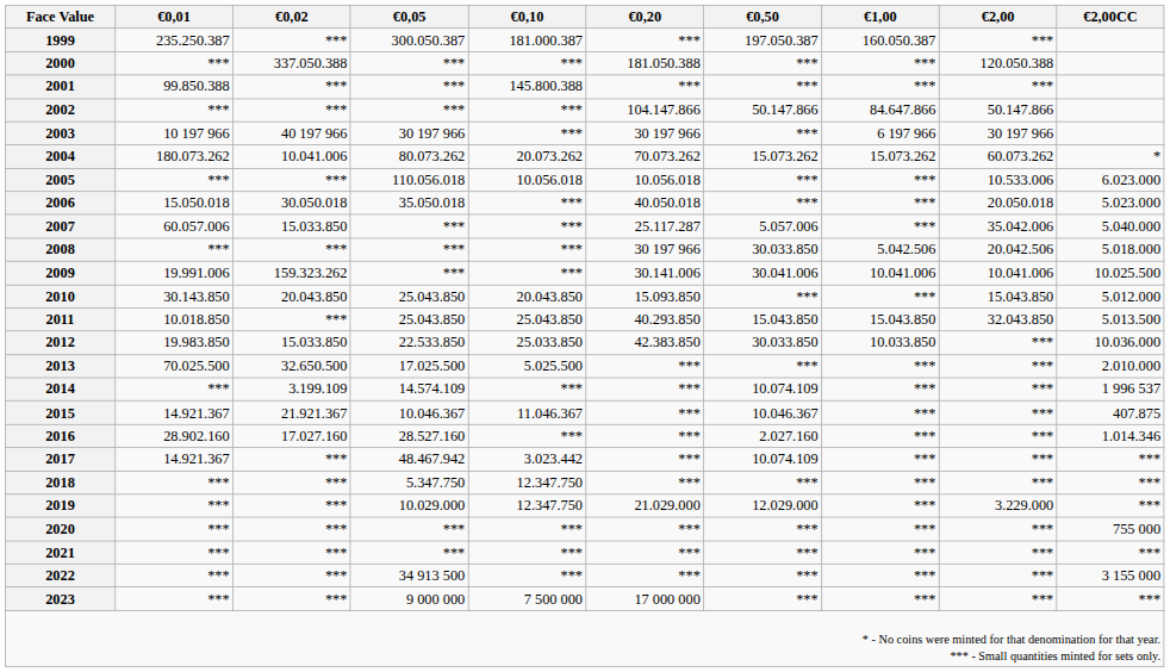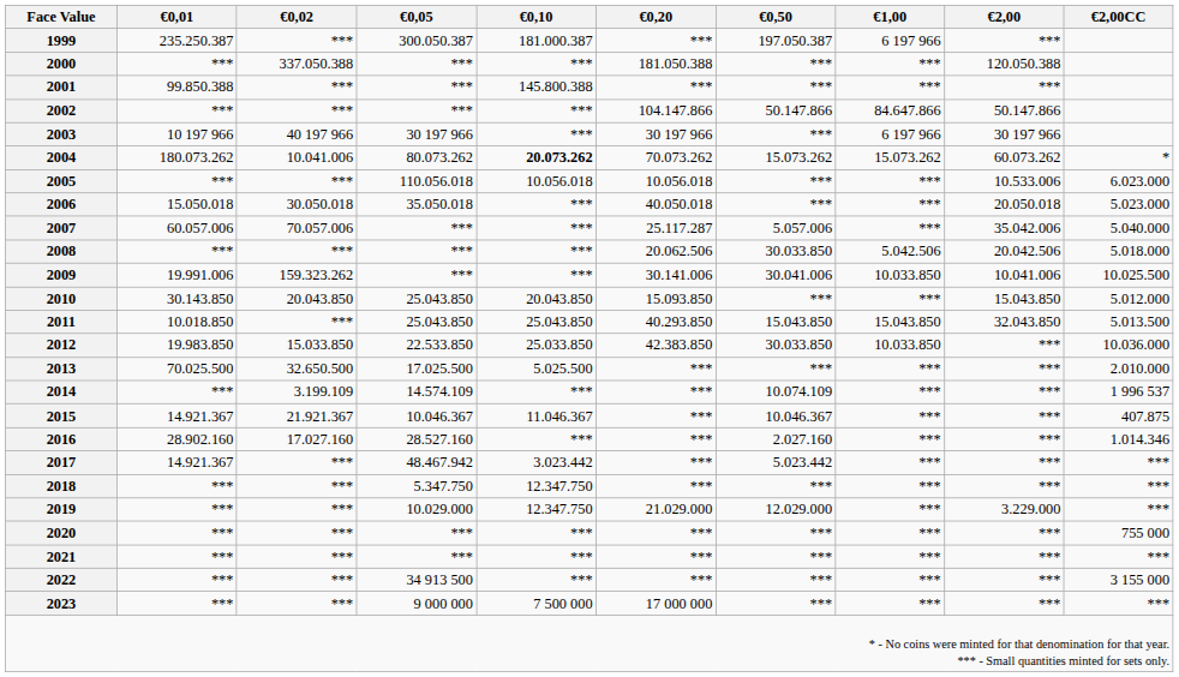1999 | €1,00: 160.050.387 -> 6 197 966
2004 | €0,10: normal -> bold
2007 | €0,02: 15.033.850 -> 70.057.006
2008 | €0,20: 30 197 966 -> 20.062.506
2009 | €1,00: 10.041.006 -> 10.033.850
2017 | €0,50: 10.074.109 -> 5.023.442
